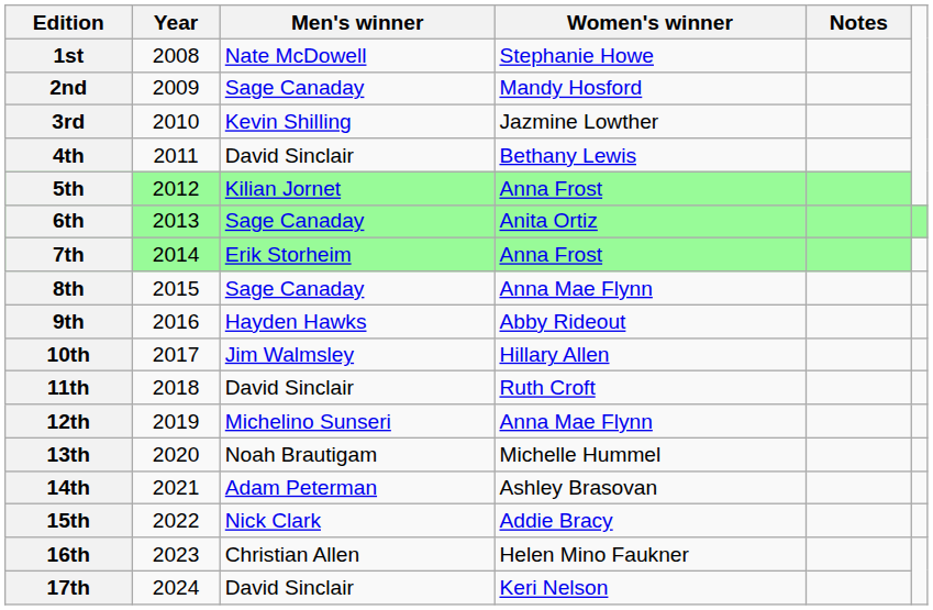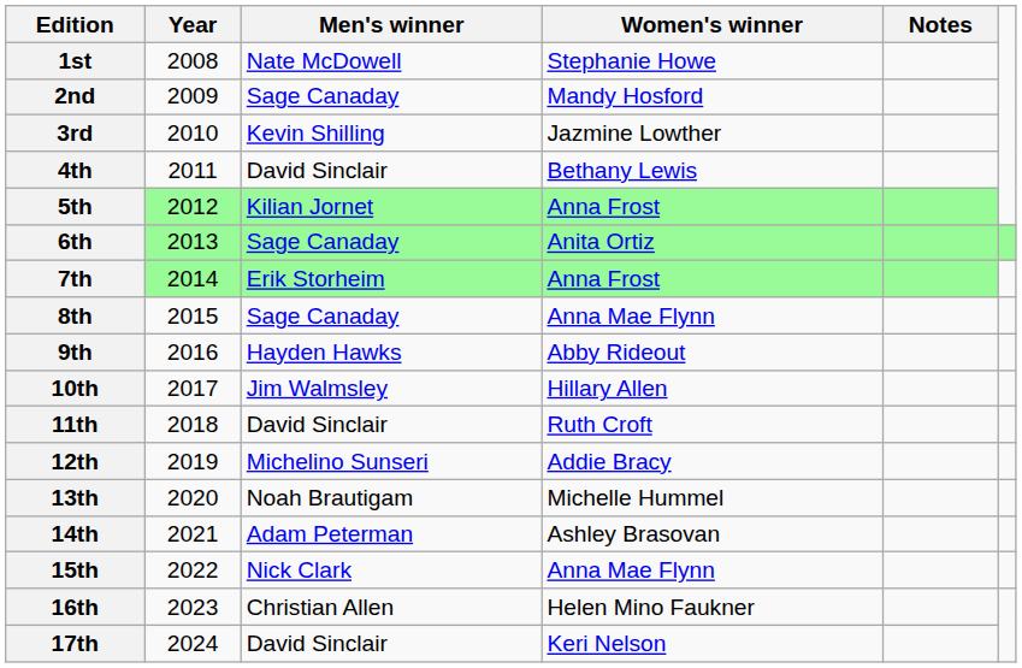12th | Women's winner: Anna Mae Flynn -> Addie Bracy
15th | Women's winner: Addie Bracy -> Anna Mae Flynn
